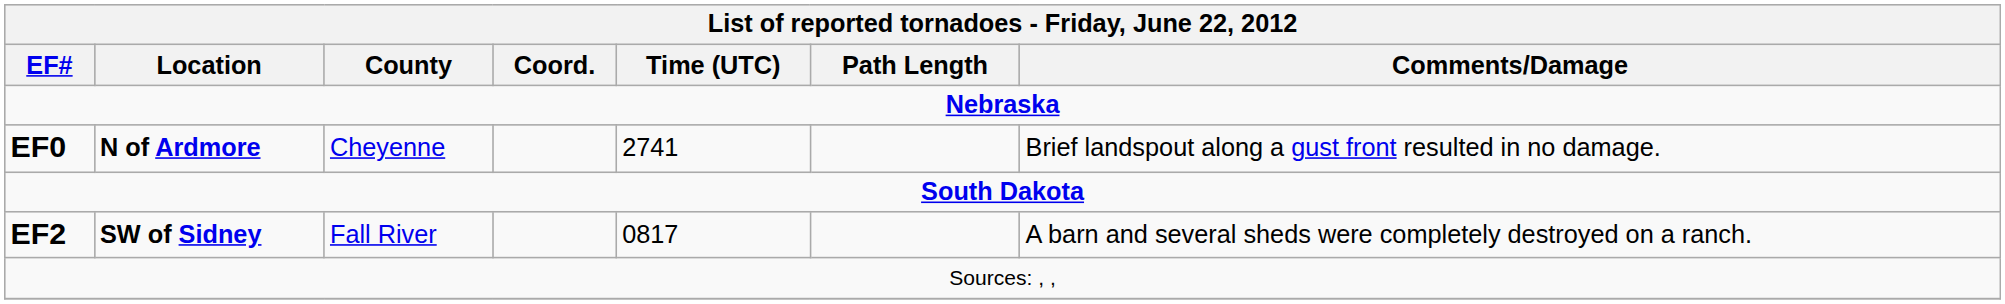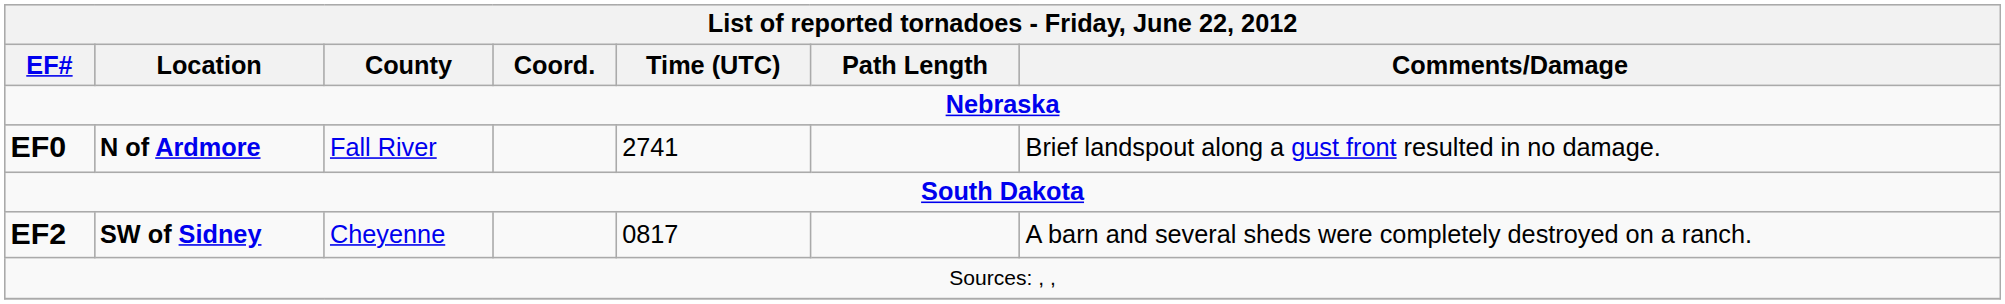EF0 | County: Cheyenne -> Fall River
EF2 | County: Fall River -> Cheyenne
